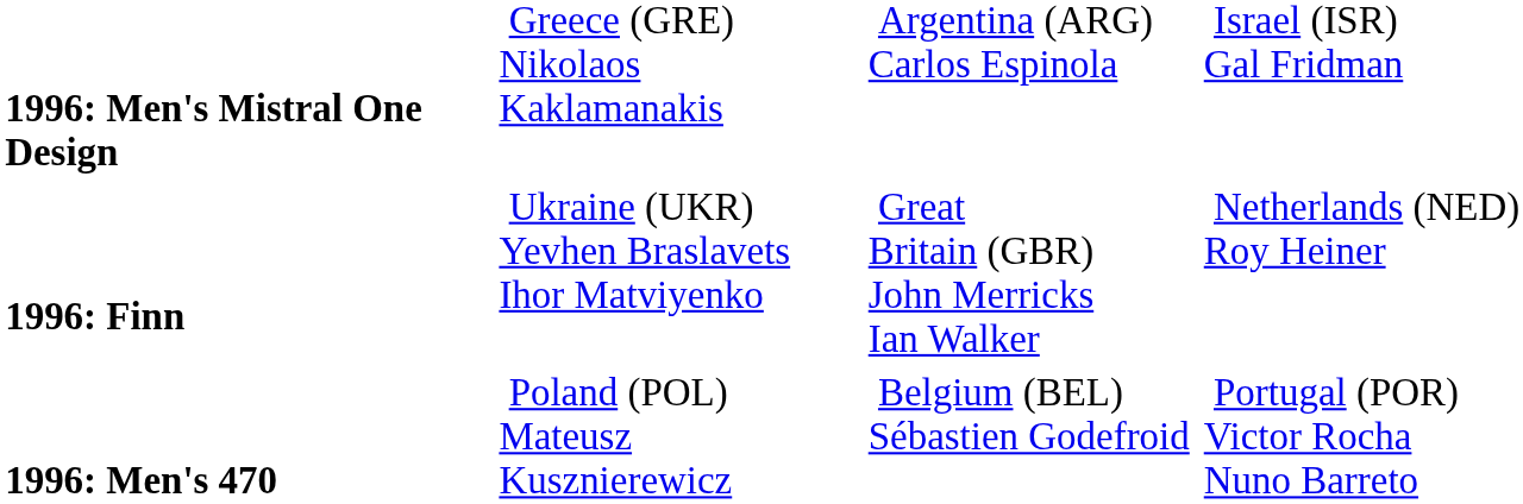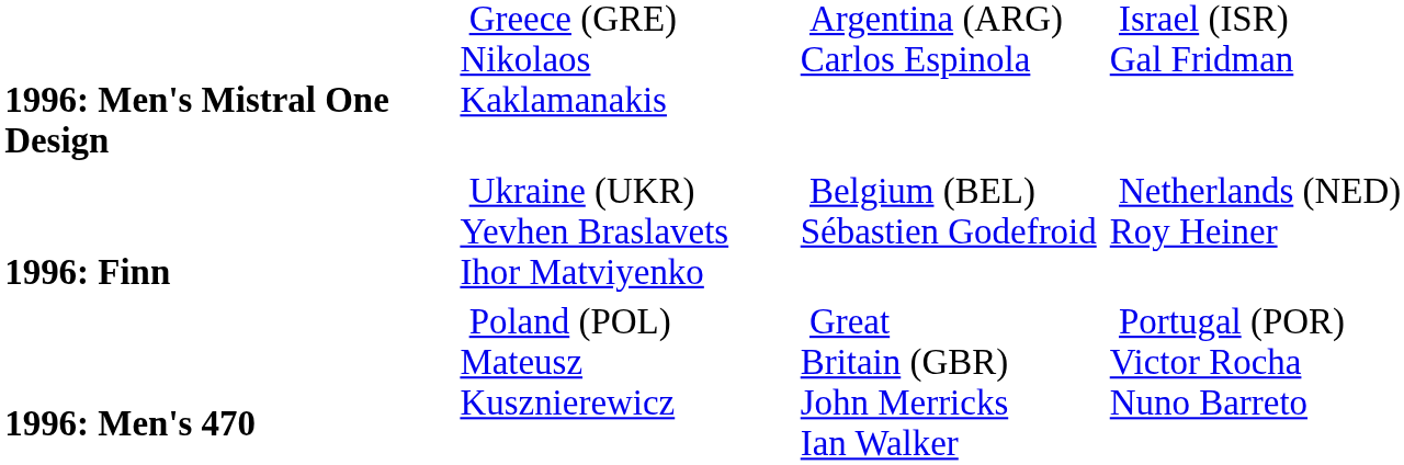1996: Finn | column 3: Great Britain (GBR) John Merricks Ian Walker -> Belgium (BEL) Sébastien Godefroid
1996: Men's 470 | column 3: Belgium (BEL) Sébastien Godefroid -> Great Britain (GBR) John Merricks Ian Walker
